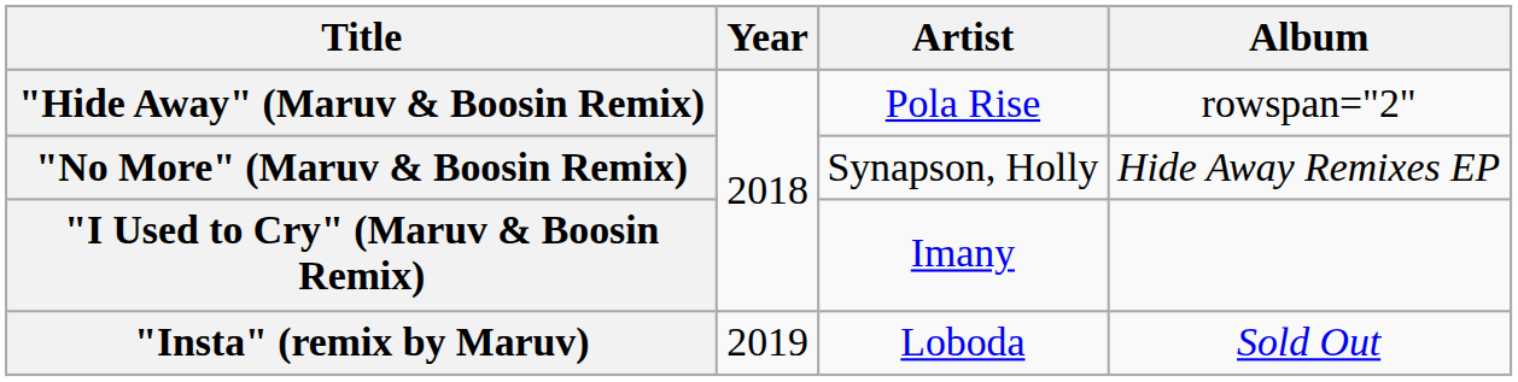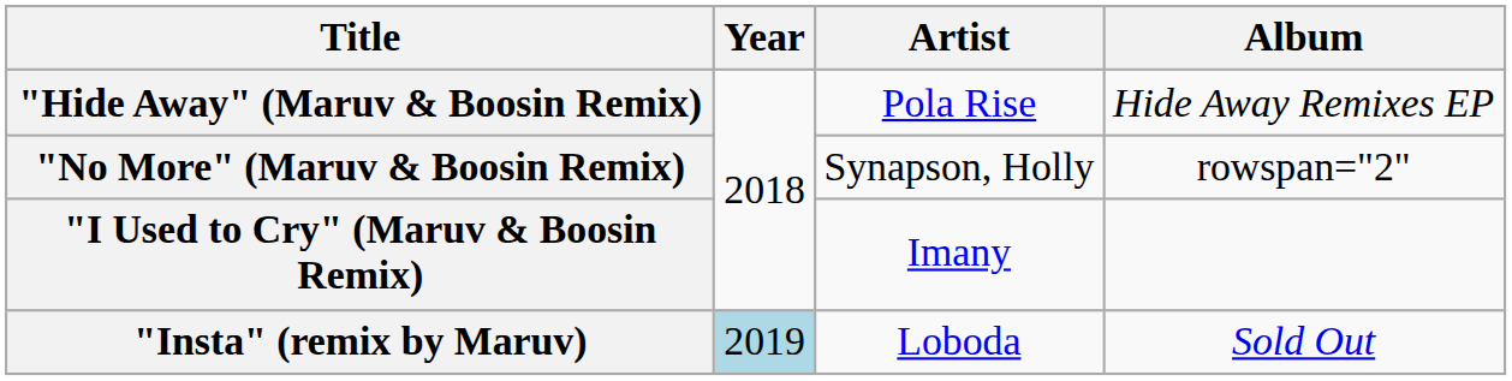"Hide Away" (Maruv & Boosin Remix) | Album: rowspan="2" -> Hide Away Remixes EP
"No More" (Maruv & Boosin Remix) | Album: Hide Away Remixes EP -> rowspan="2"
"Insta" (remix by Maruv) | Year: no background -> lightblue background
